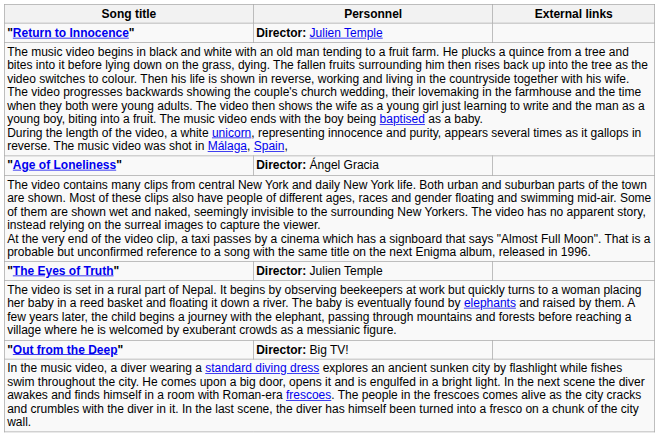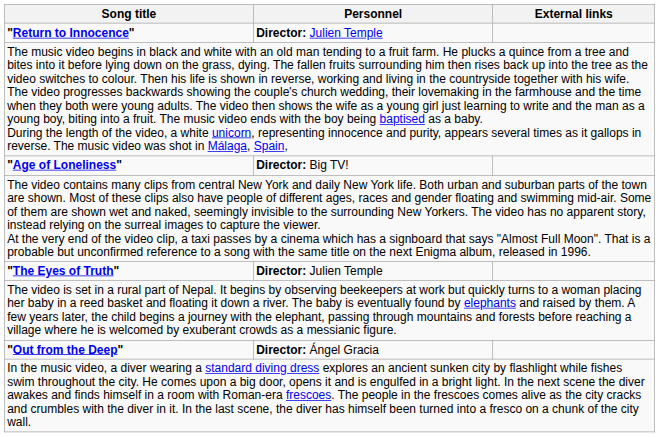"Age of Loneliness" | Personnel: Director: Ángel Gracia -> Director: Big TV!
"Out from the Deep" | Personnel: Director: Big TV! -> Director: Ángel Gracia
